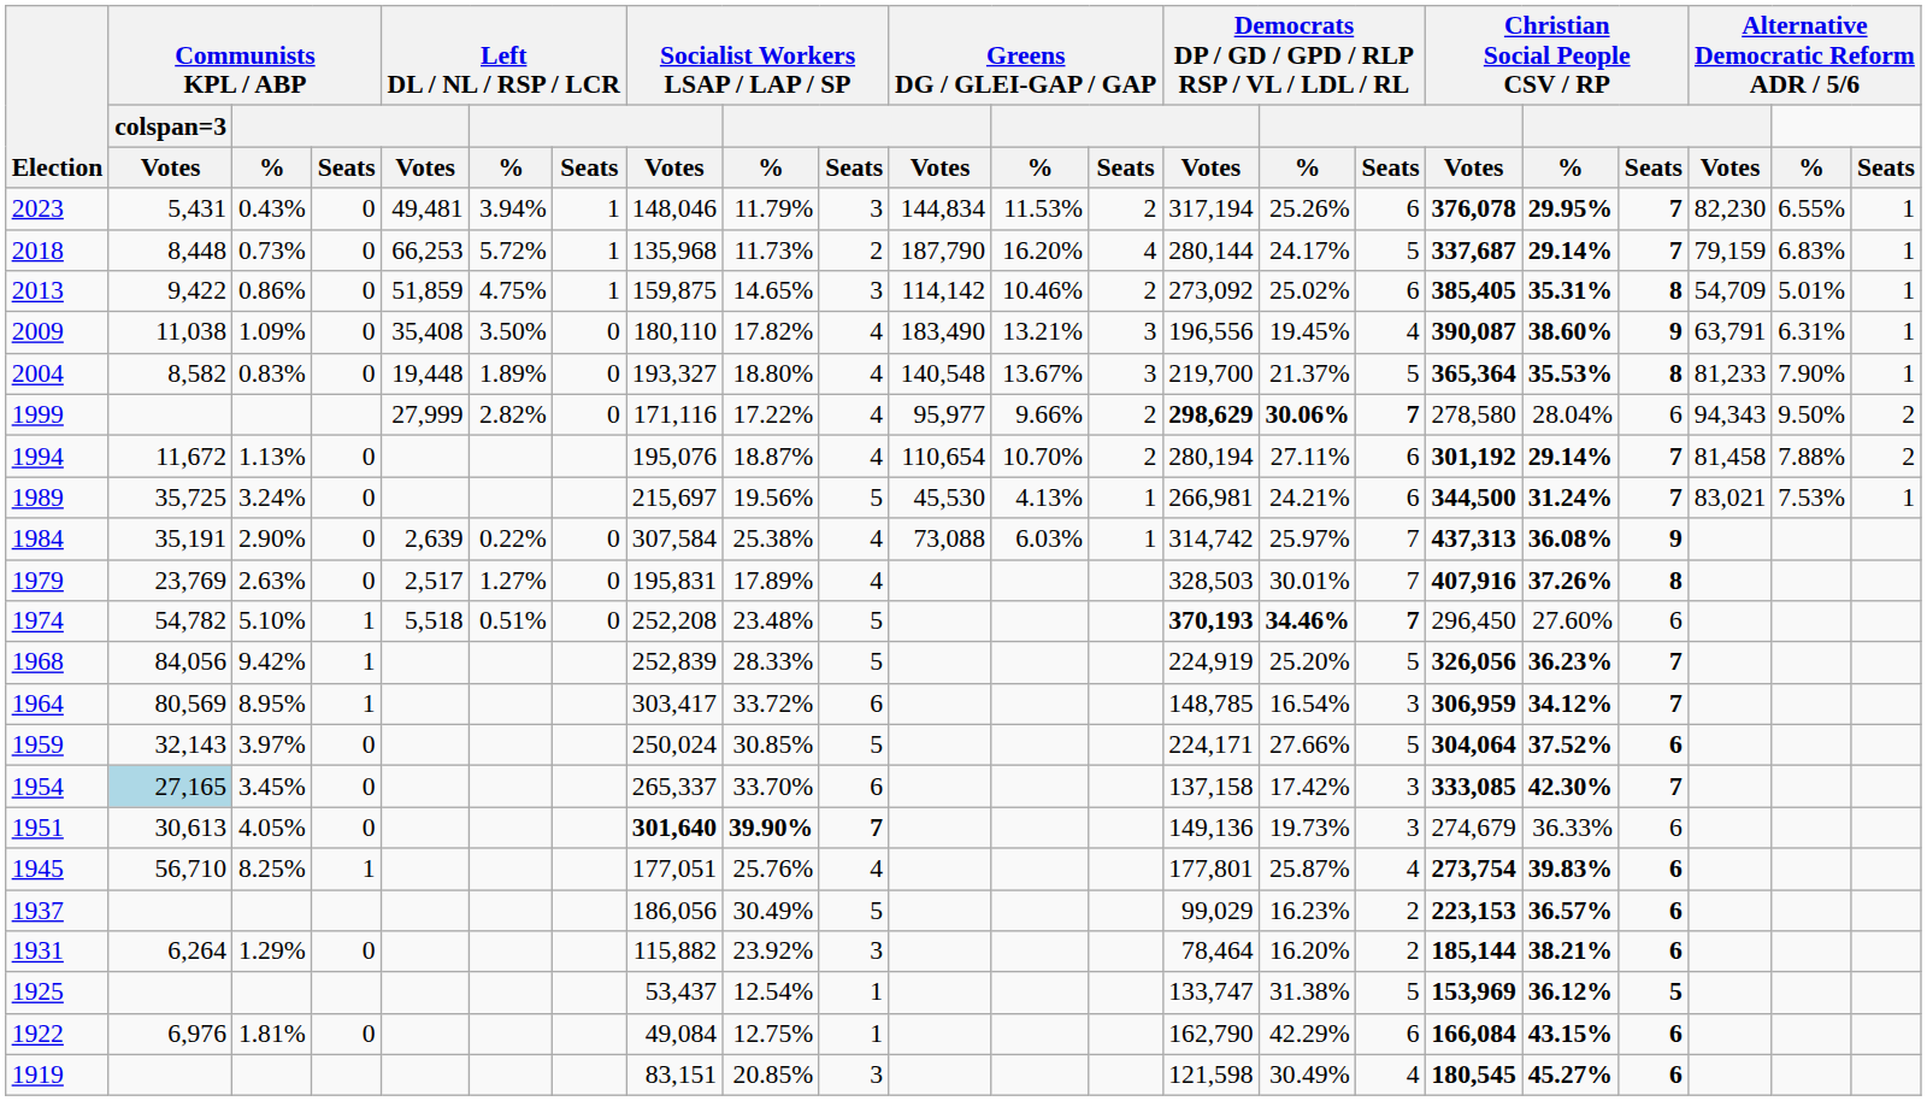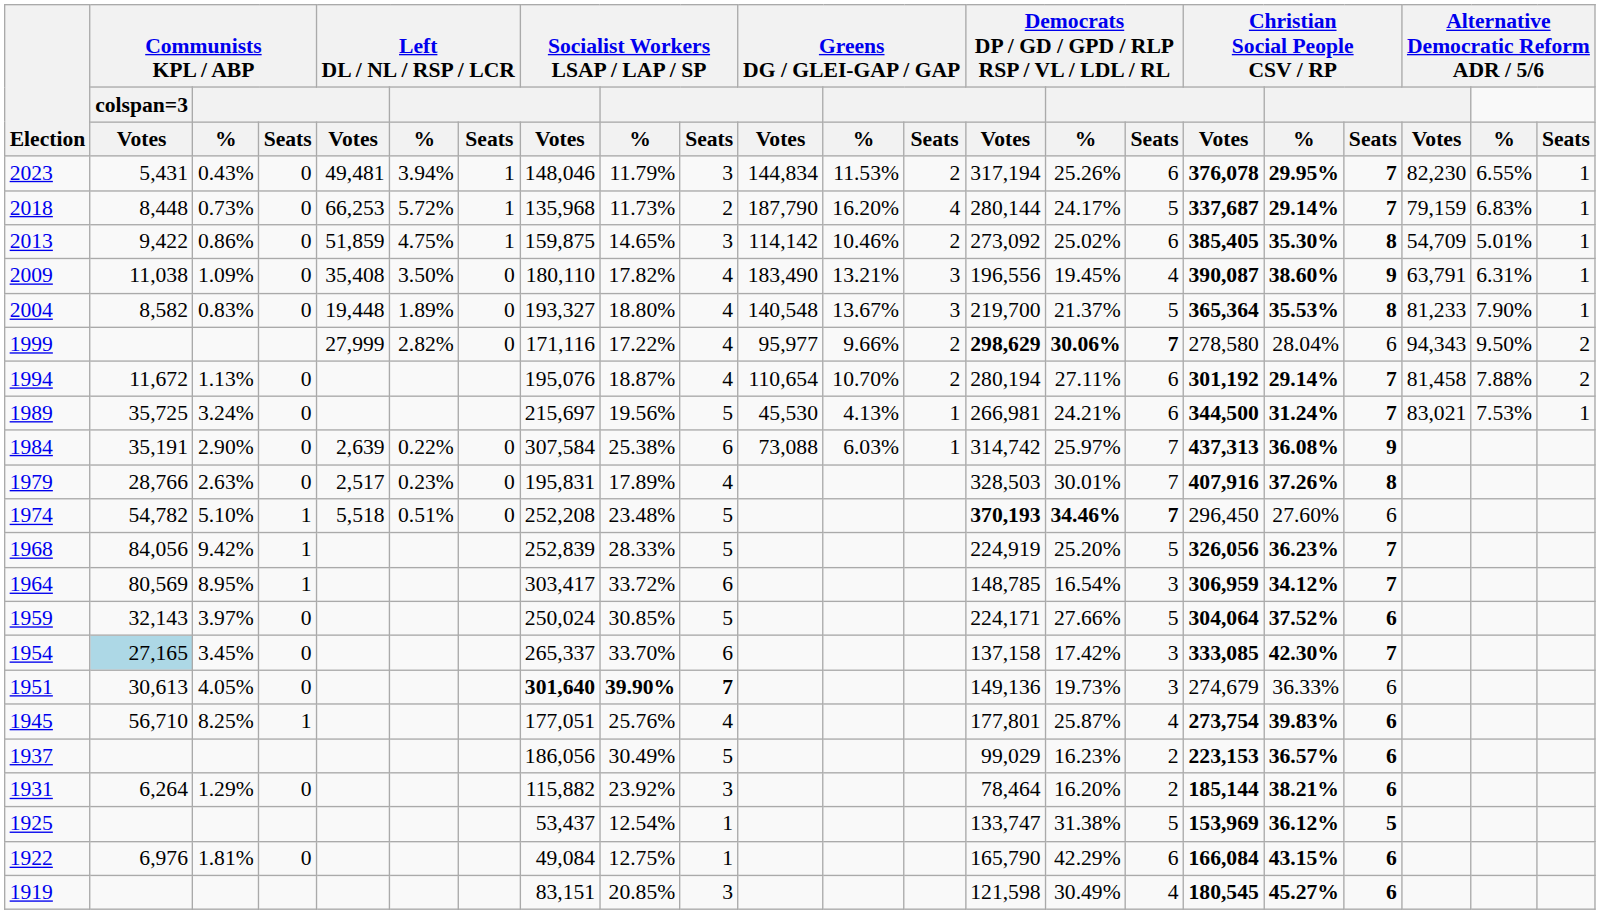2013 | Christian Social People CSV / RP / %: 35.31% -> 35.30%
1984 | Socialist Workers LSAP / LAP / SP / Seats: 4 -> 6
1979 | Communists KPL / ABP / colspan=3 / Votes: 23,769 -> 28,766
1979 | Left DL / NL / RSP / LCR / %: 1.27% -> 0.23%
1922 | Democrats DP / GD / GPD / RLP RSP / VL / LDL / RL / Votes: 162,790 -> 165,790
